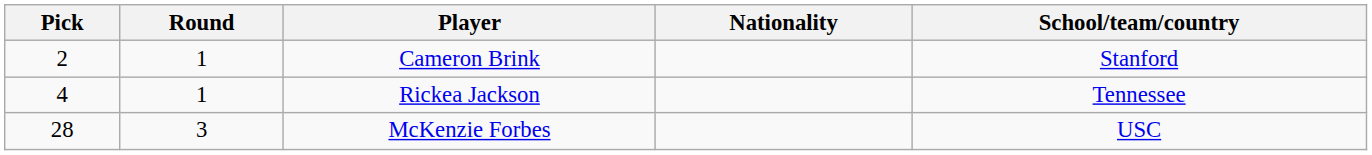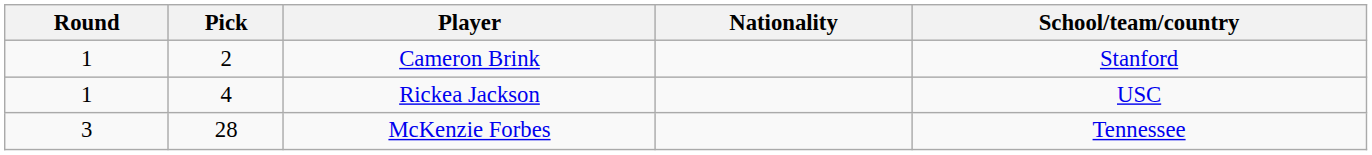columns swapped: Round <-> Pick
Rickea Jackson | School/team/country: Tennessee -> USC
McKenzie Forbes | School/team/country: USC -> Tennessee
